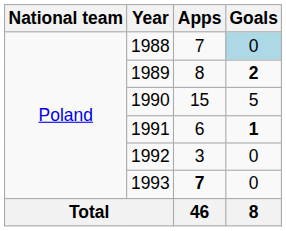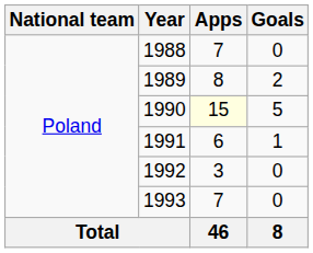1988 | Goals: lightblue background -> no background
1989 | Goals: bold -> normal
1990 | Apps: no background -> lightyellow background
1991 | Goals: bold -> normal
1993 | Apps: bold -> normal
